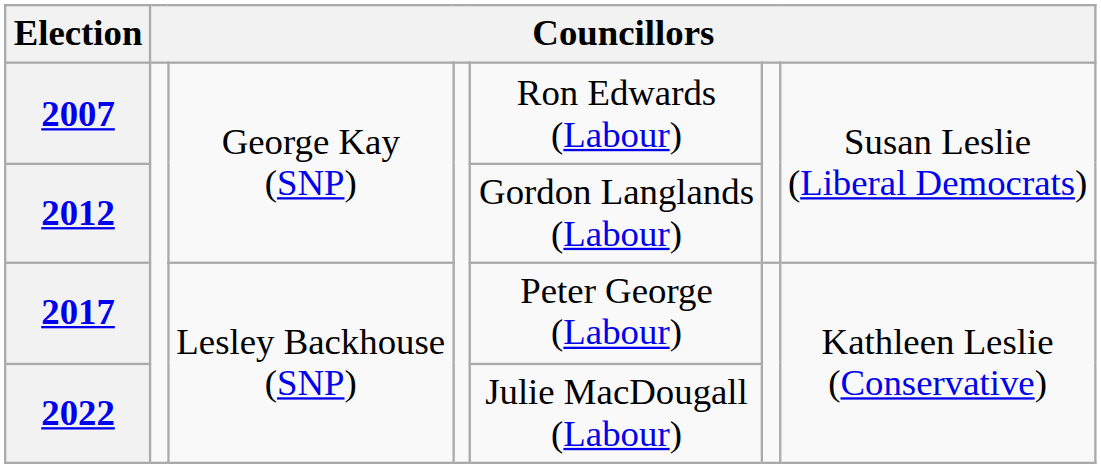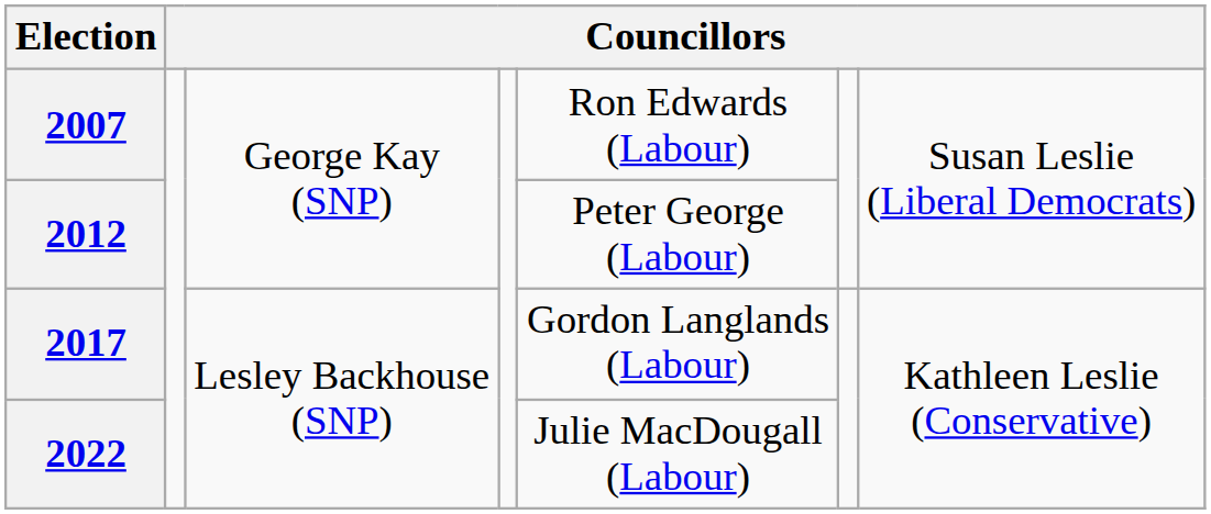2012 | column 5: Gordon Langlands (Labour) -> Peter George (Labour)
2017 | column 5: Peter George (Labour) -> Gordon Langlands (Labour)
